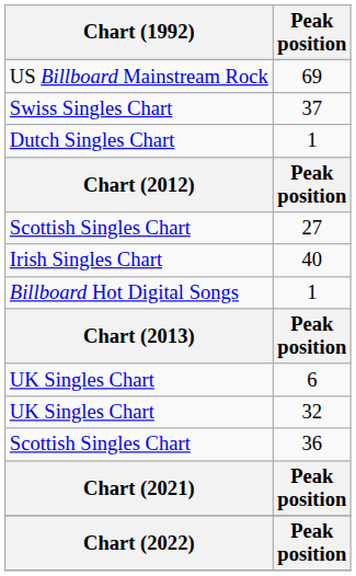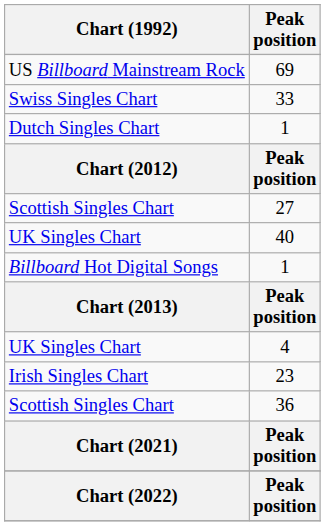row 3 | Peak position: 37 -> 33
row 7 | Chart (1992): Irish Singles Chart -> UK Singles Chart
row 10 | Peak position: 6 -> 4
row 11 | Chart (1992): UK Singles Chart -> Irish Singles Chart
row 11 | Peak position: 32 -> 23
